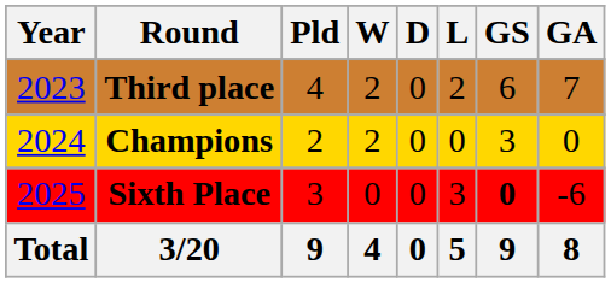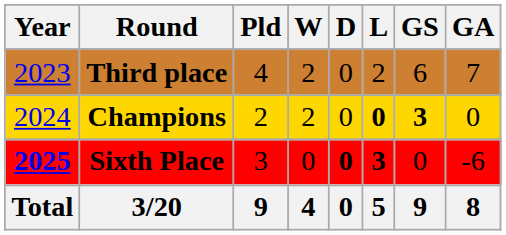Champions | L: normal -> bold
Champions | GS: normal -> bold
Sixth Place | Year: normal -> bold
Sixth Place | D: normal -> bold
Sixth Place | L: normal -> bold
Sixth Place | GS: bold -> normal
